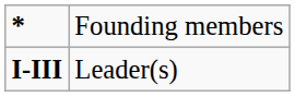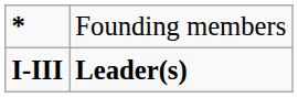I-III | column 2: normal -> bold
